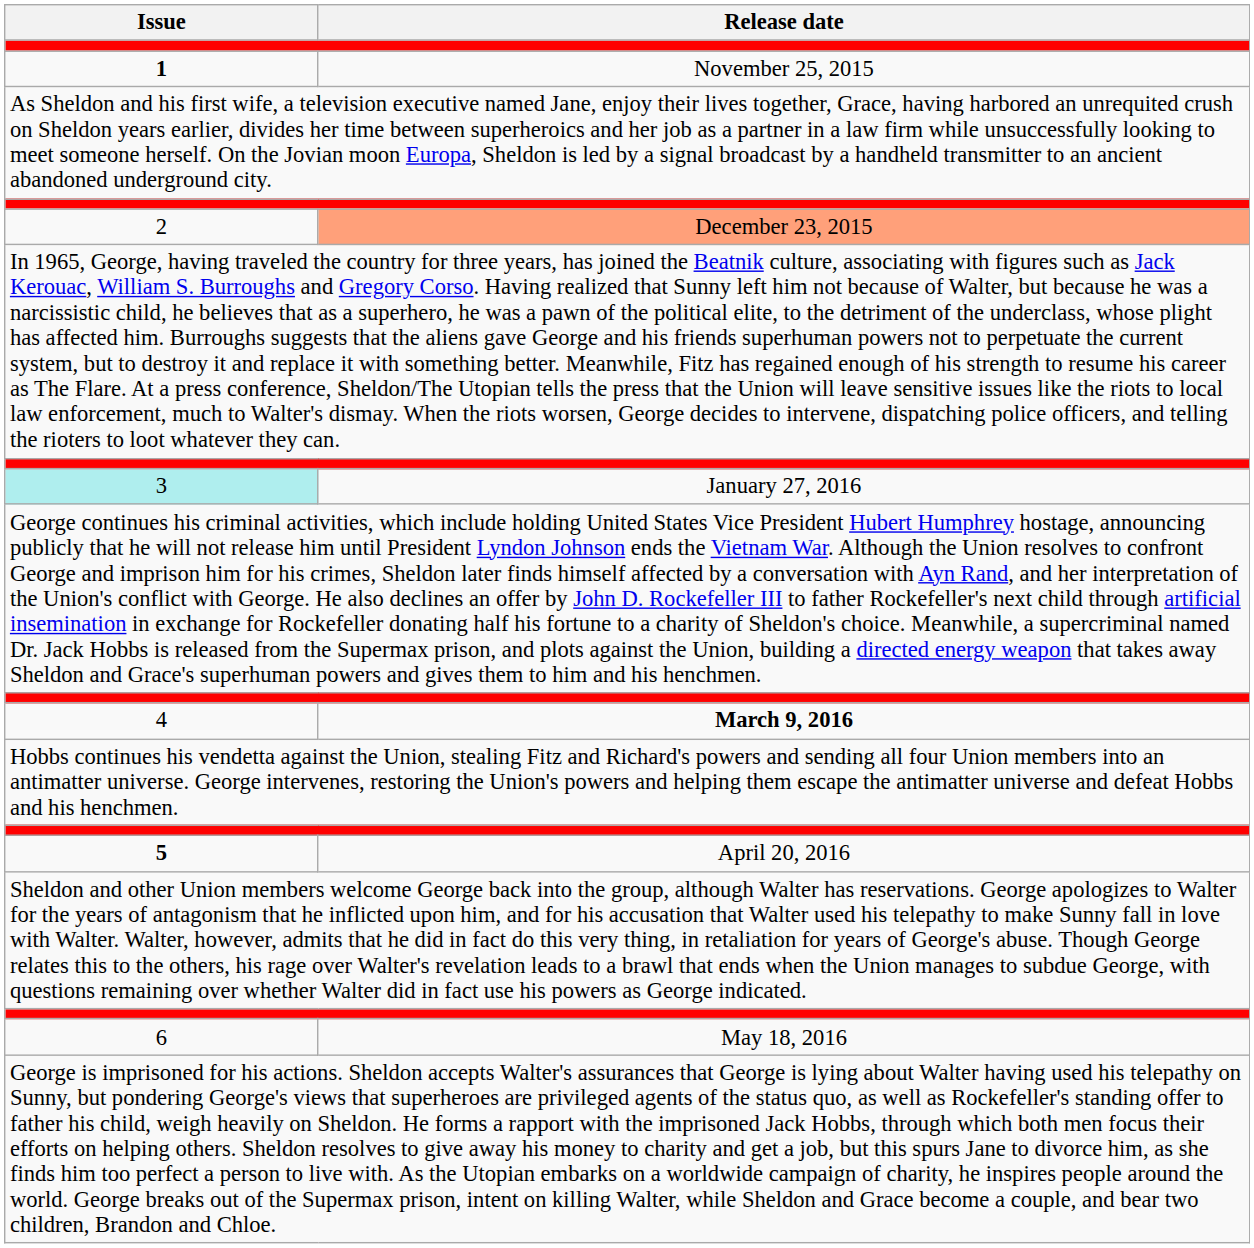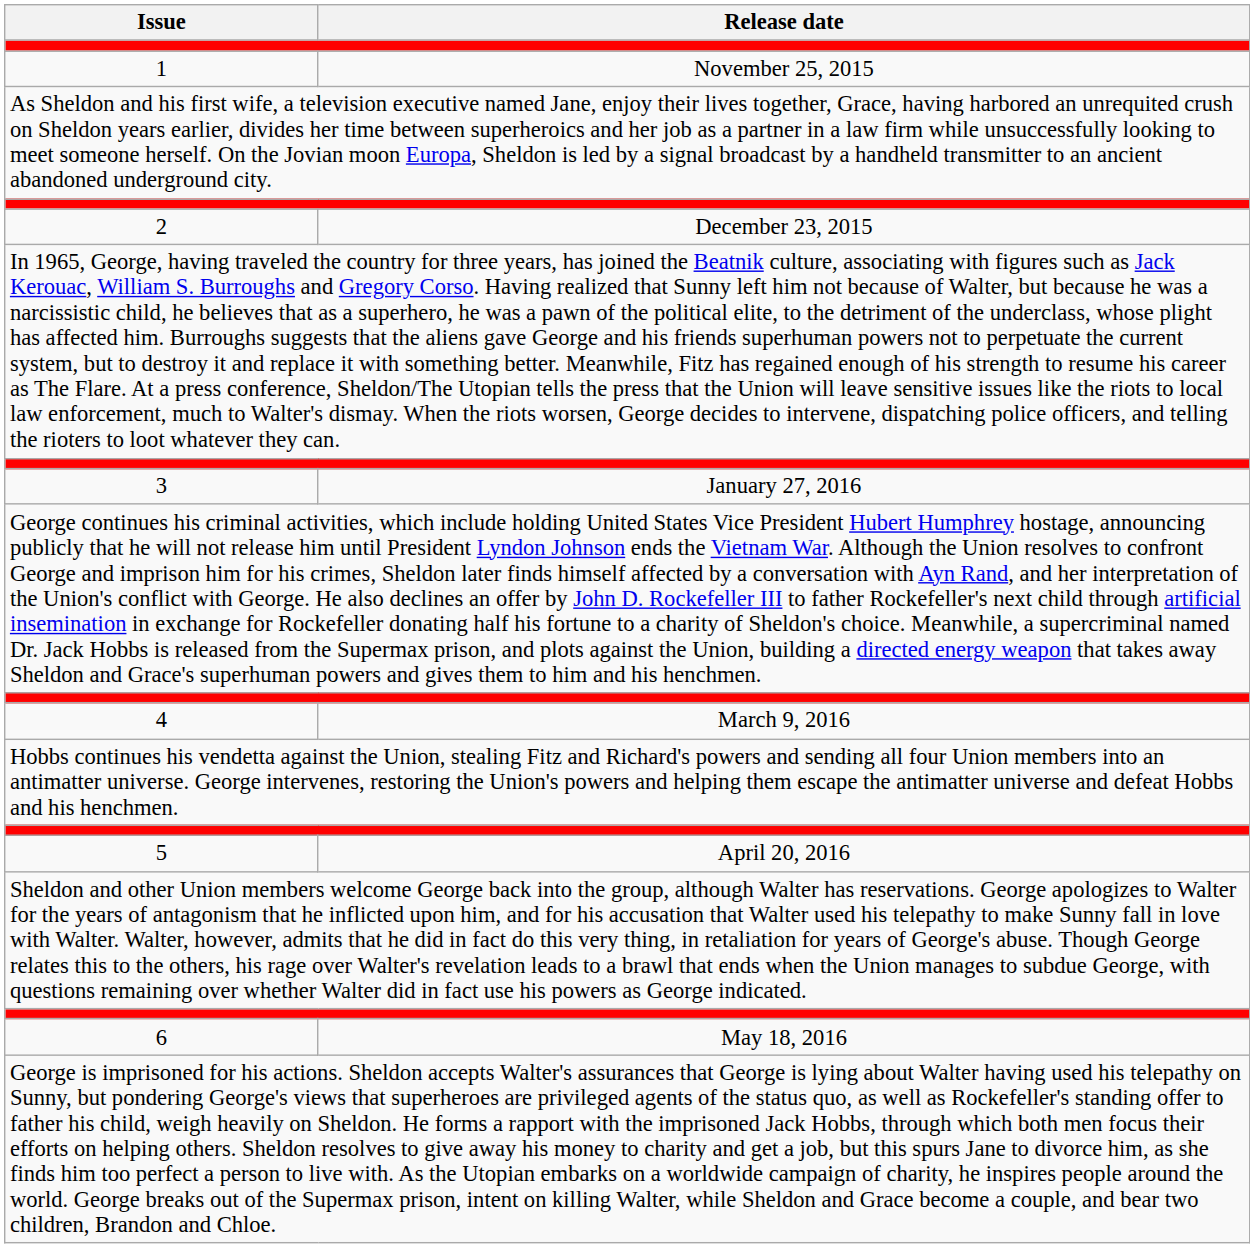1 | Issue: bold -> normal
2 | Release date: lightsalmon background -> no background
3 | Issue: paleturquoise background -> no background
4 | Release date: bold -> normal
5 | Issue: bold -> normal
